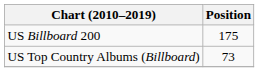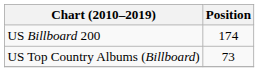US Billboard 200 | Position: 175 -> 174
